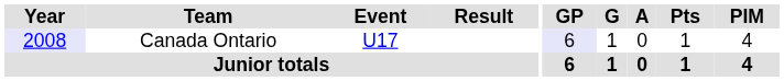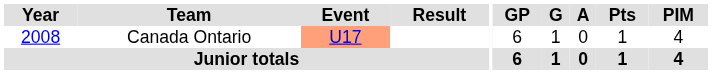Canada Ontario | Year: lavender background -> no background
Canada Ontario | Event: no background -> lightsalmon background
Canada Ontario | GP: lavender background -> no background
